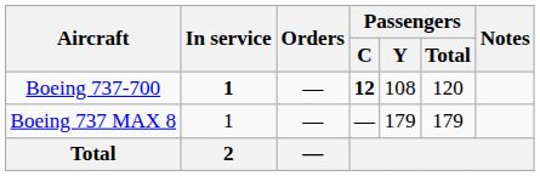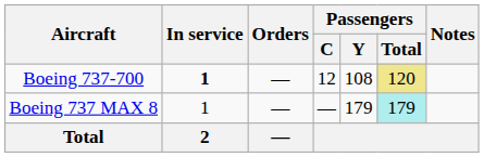Boeing 737-700 | Passengers / C: bold -> normal
Boeing 737-700 | Passengers / Total: no background -> khaki background
Boeing 737 MAX 8 | Passengers / Total: no background -> paleturquoise background
